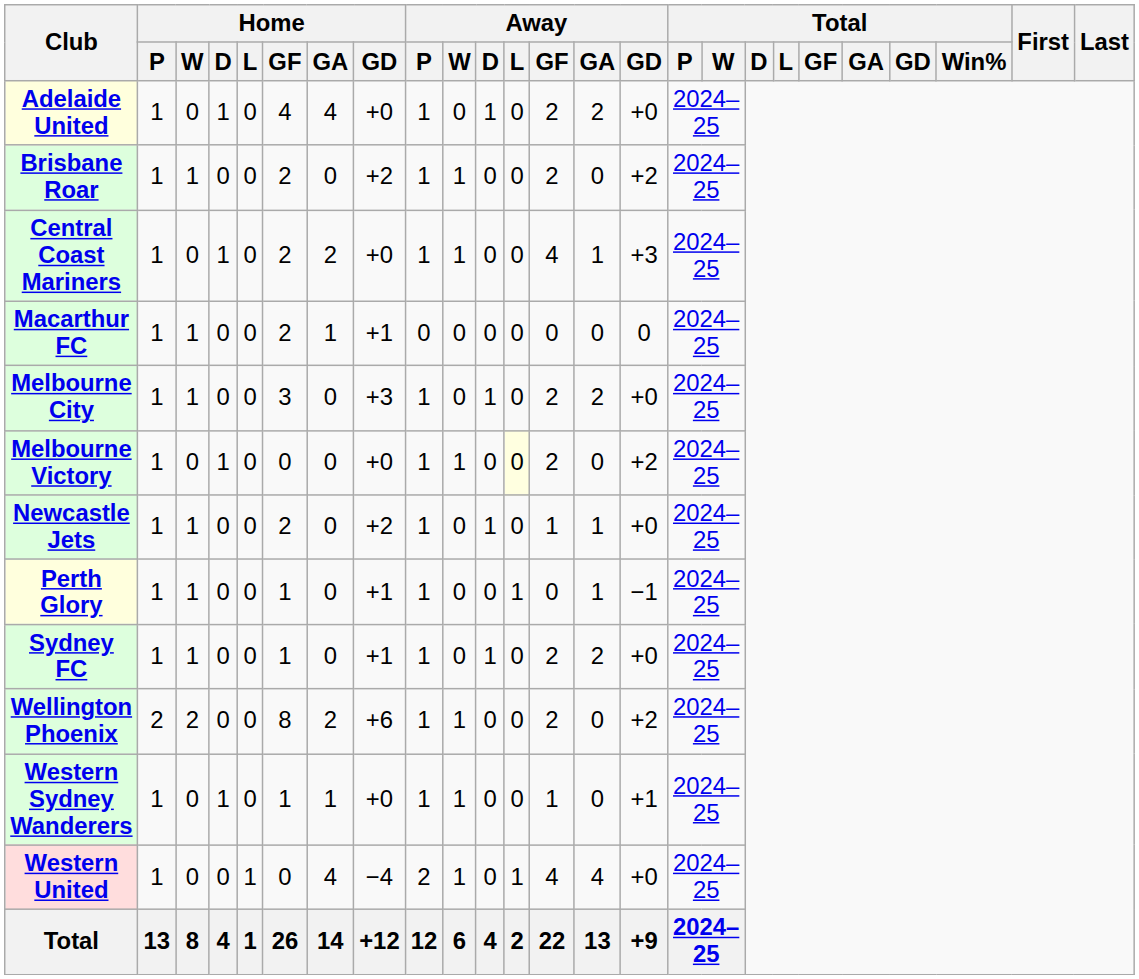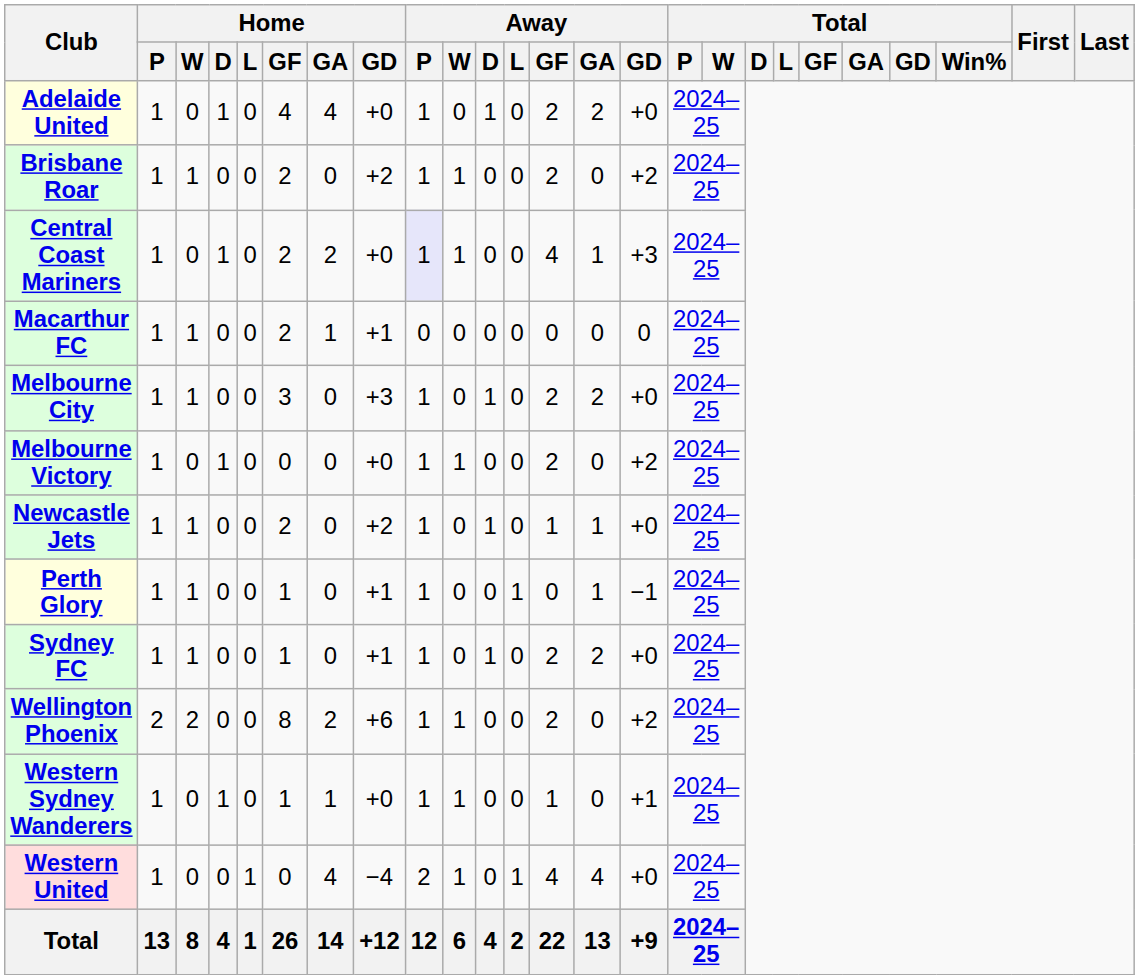Central Coast Mariners | Away / P: no background -> lavender background
Melbourne Victory | Away / L: lightyellow background -> no background
